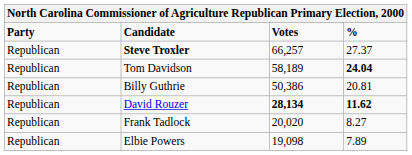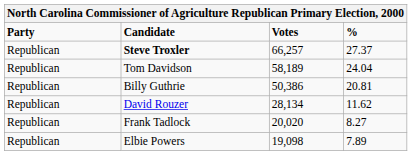Tom Davidson | %: bold -> normal
David Rouzer | Votes: bold -> normal
David Rouzer | %: bold -> normal
